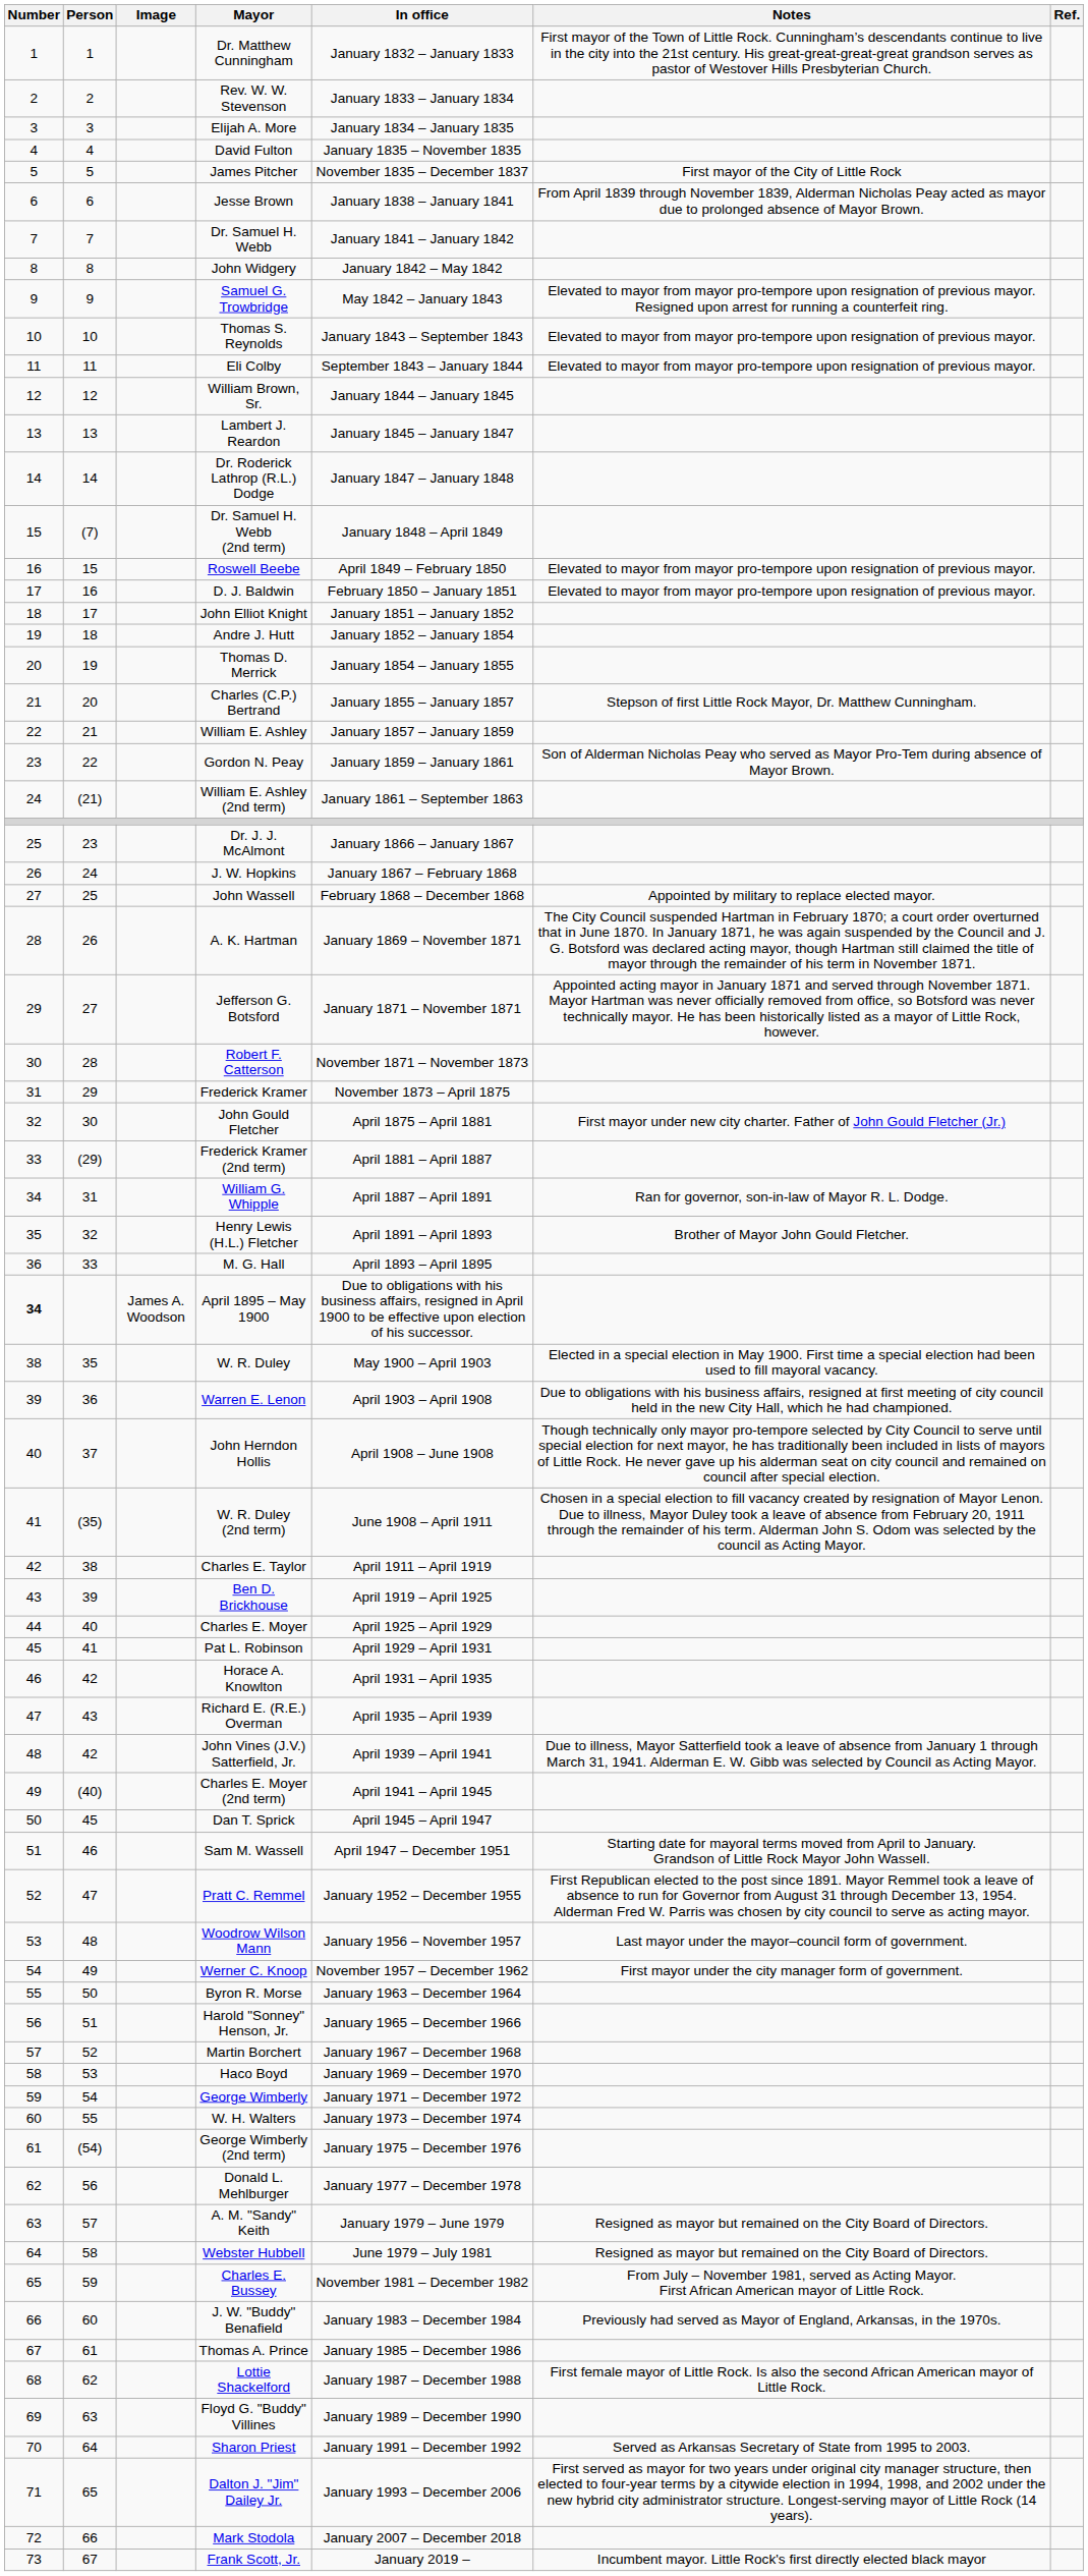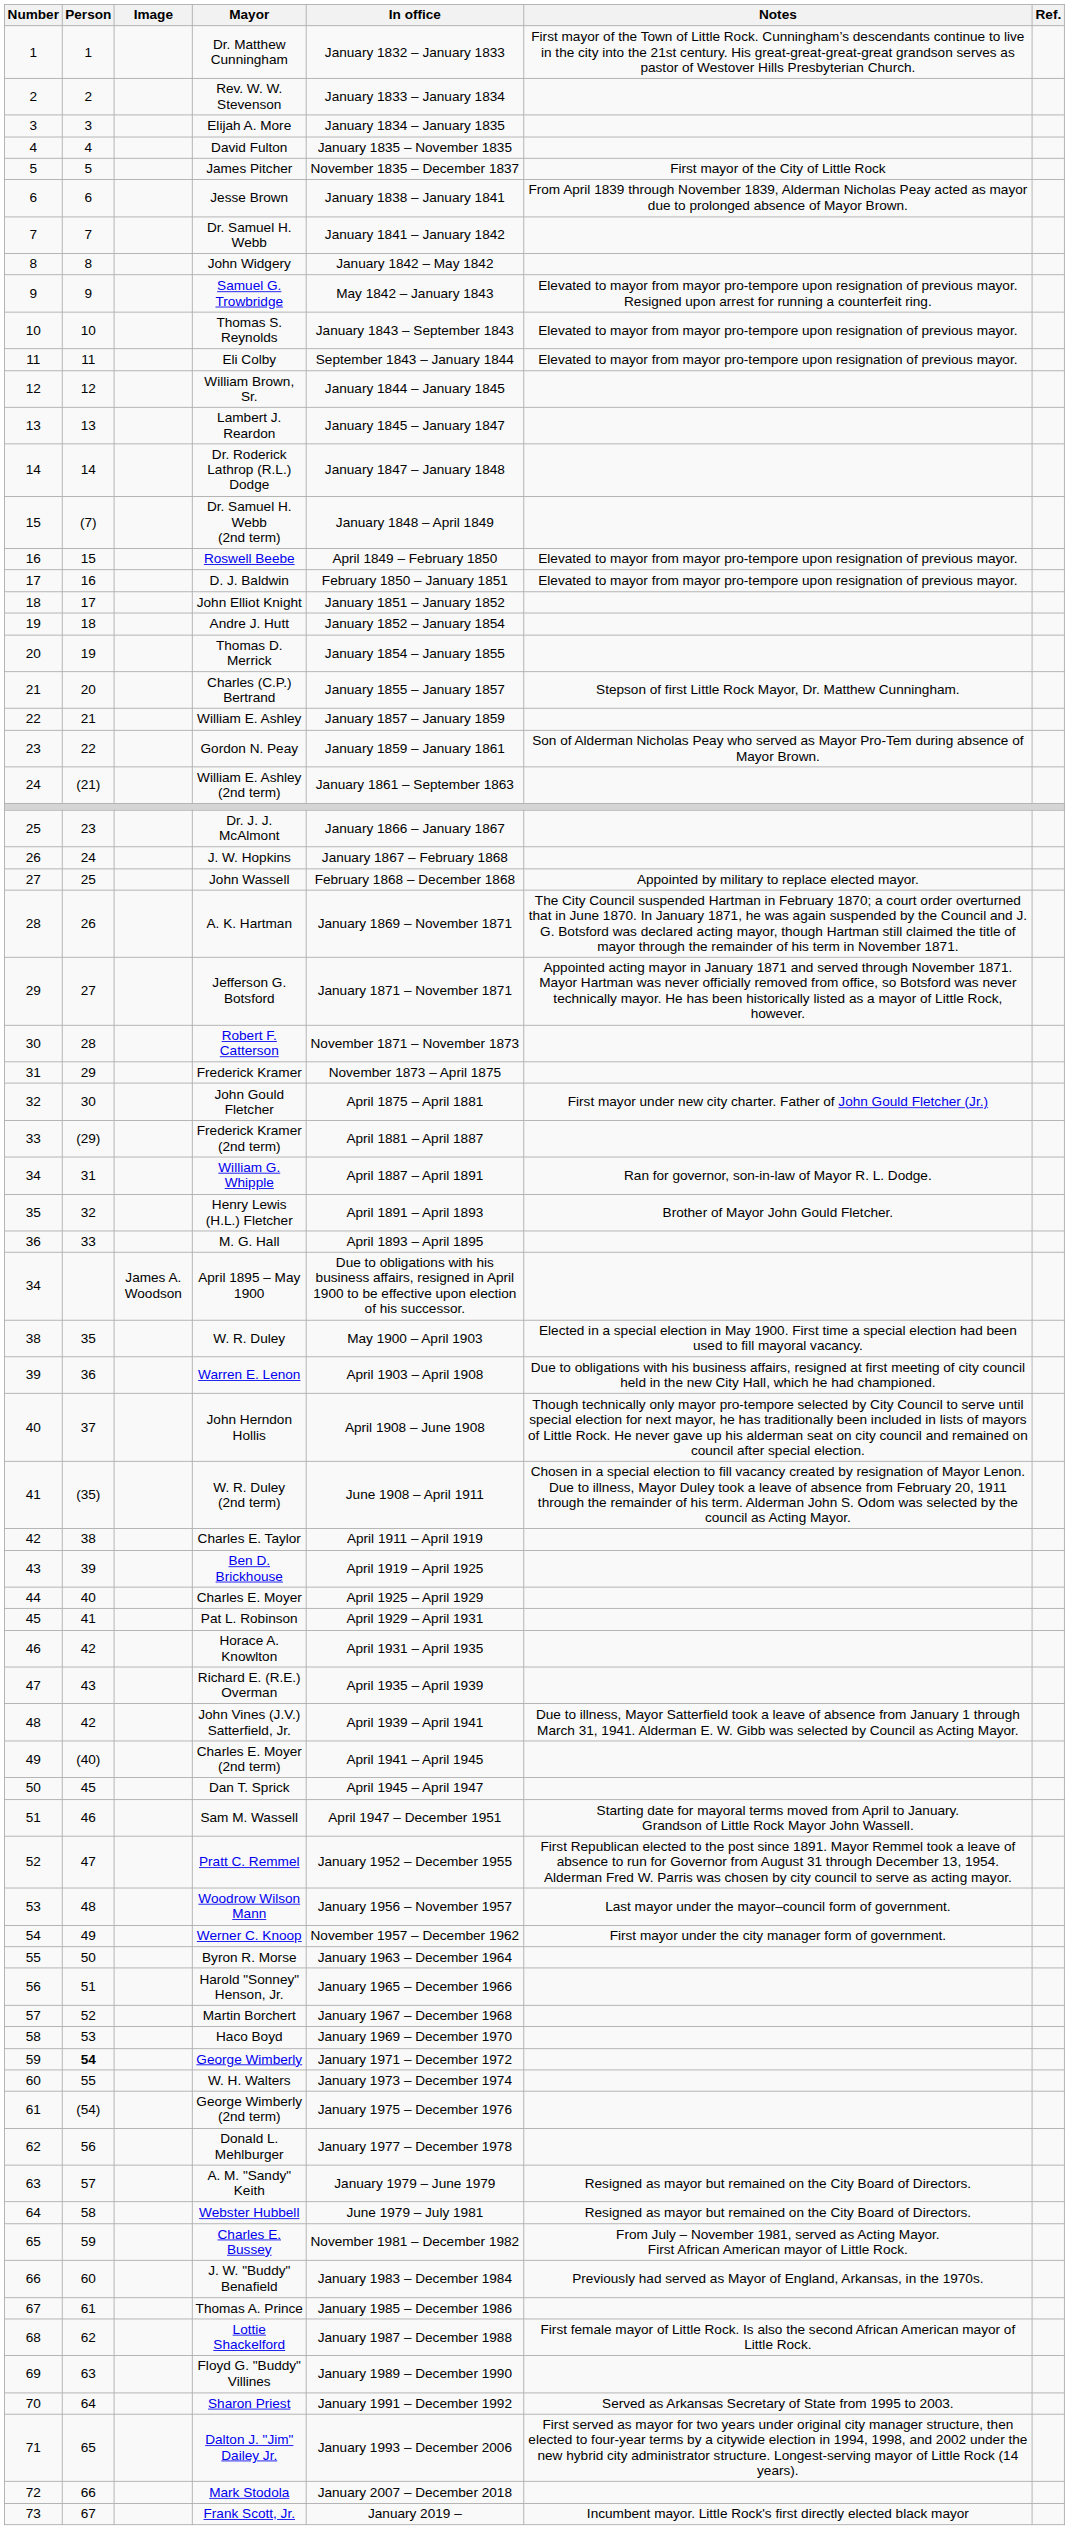April 1895 – May 1900 | Number: bold -> normal
George Wimberly | Person: normal -> bold
